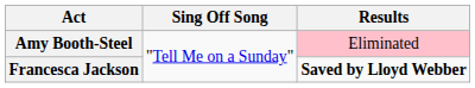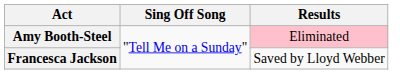Francesca Jackson | Results: bold -> normal
